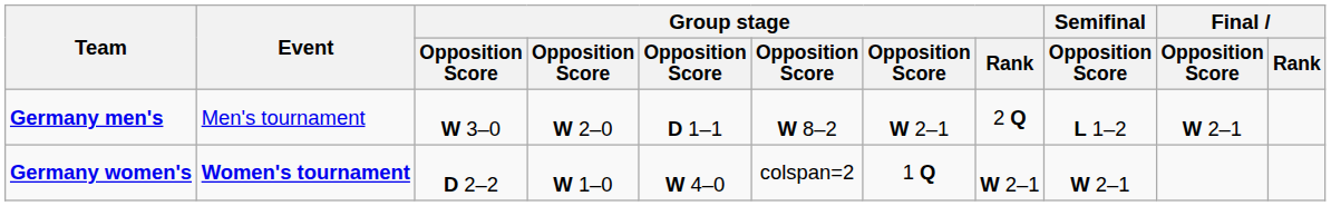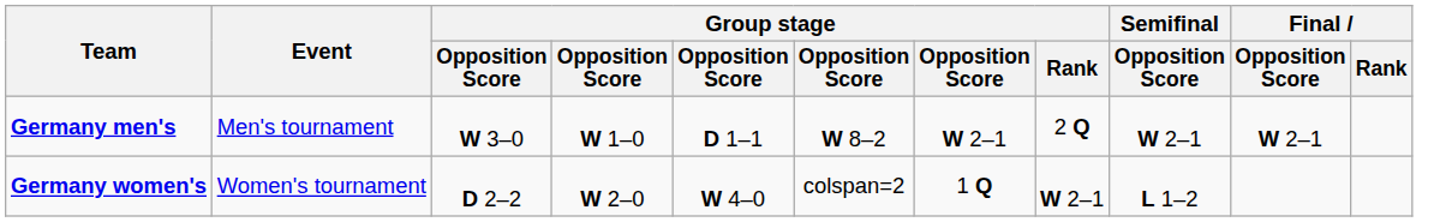Germany men's | column 4: W 2–0 -> W 1–0
Germany men's | Semifinal / Opposition Score: L 1–2 -> W 2–1
Germany women's | Event: bold -> normal
Germany women's | column 4: W 1–0 -> W 2–0
Germany women's | Semifinal / Opposition Score: W 2–1 -> L 1–2
